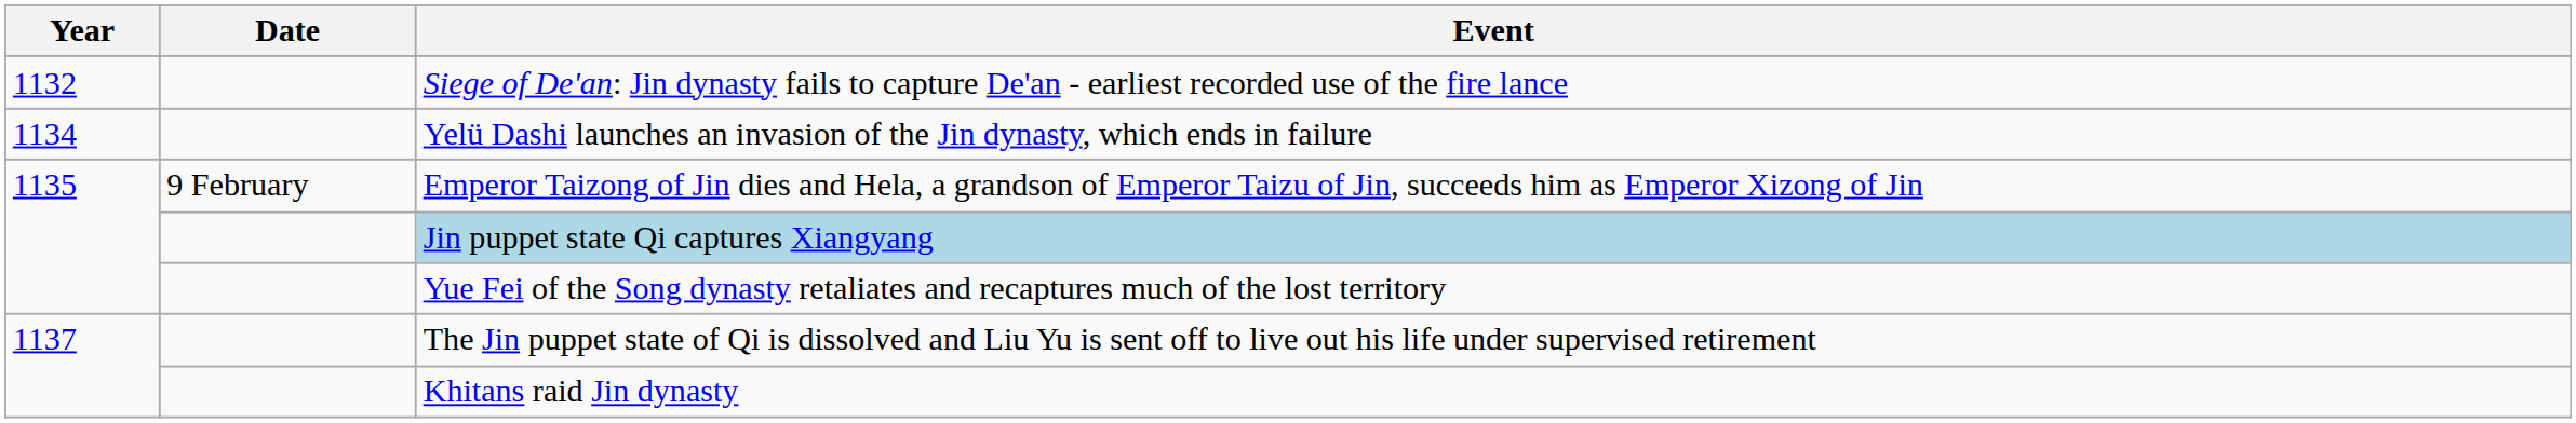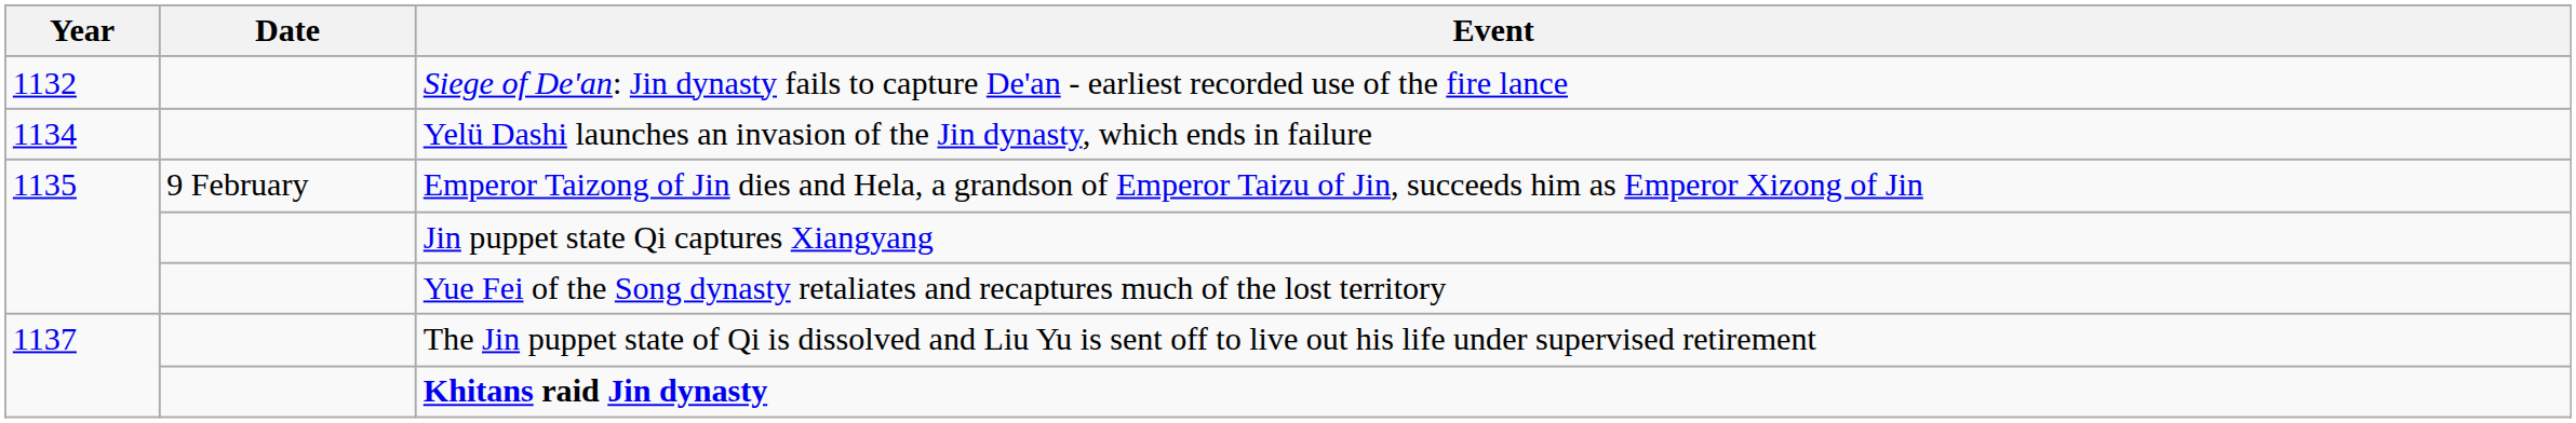Jin puppet state Qi captures Xiangyang | Event: lightblue background -> no background
Khitans raid Jin dynasty | Event: normal -> bold
